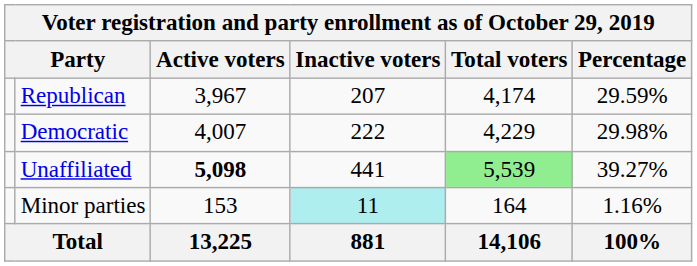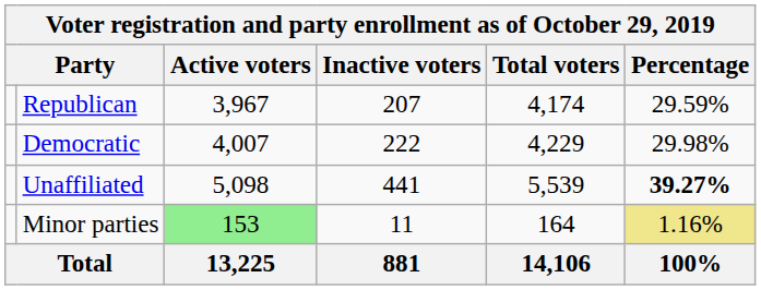Unaffiliated | Active voters: bold -> normal
Unaffiliated | Total voters: lightgreen background -> no background
Unaffiliated | Percentage: normal -> bold
Minor parties | Active voters: no background -> lightgreen background
Minor parties | Inactive voters: paleturquoise background -> no background
Minor parties | Percentage: no background -> khaki background
